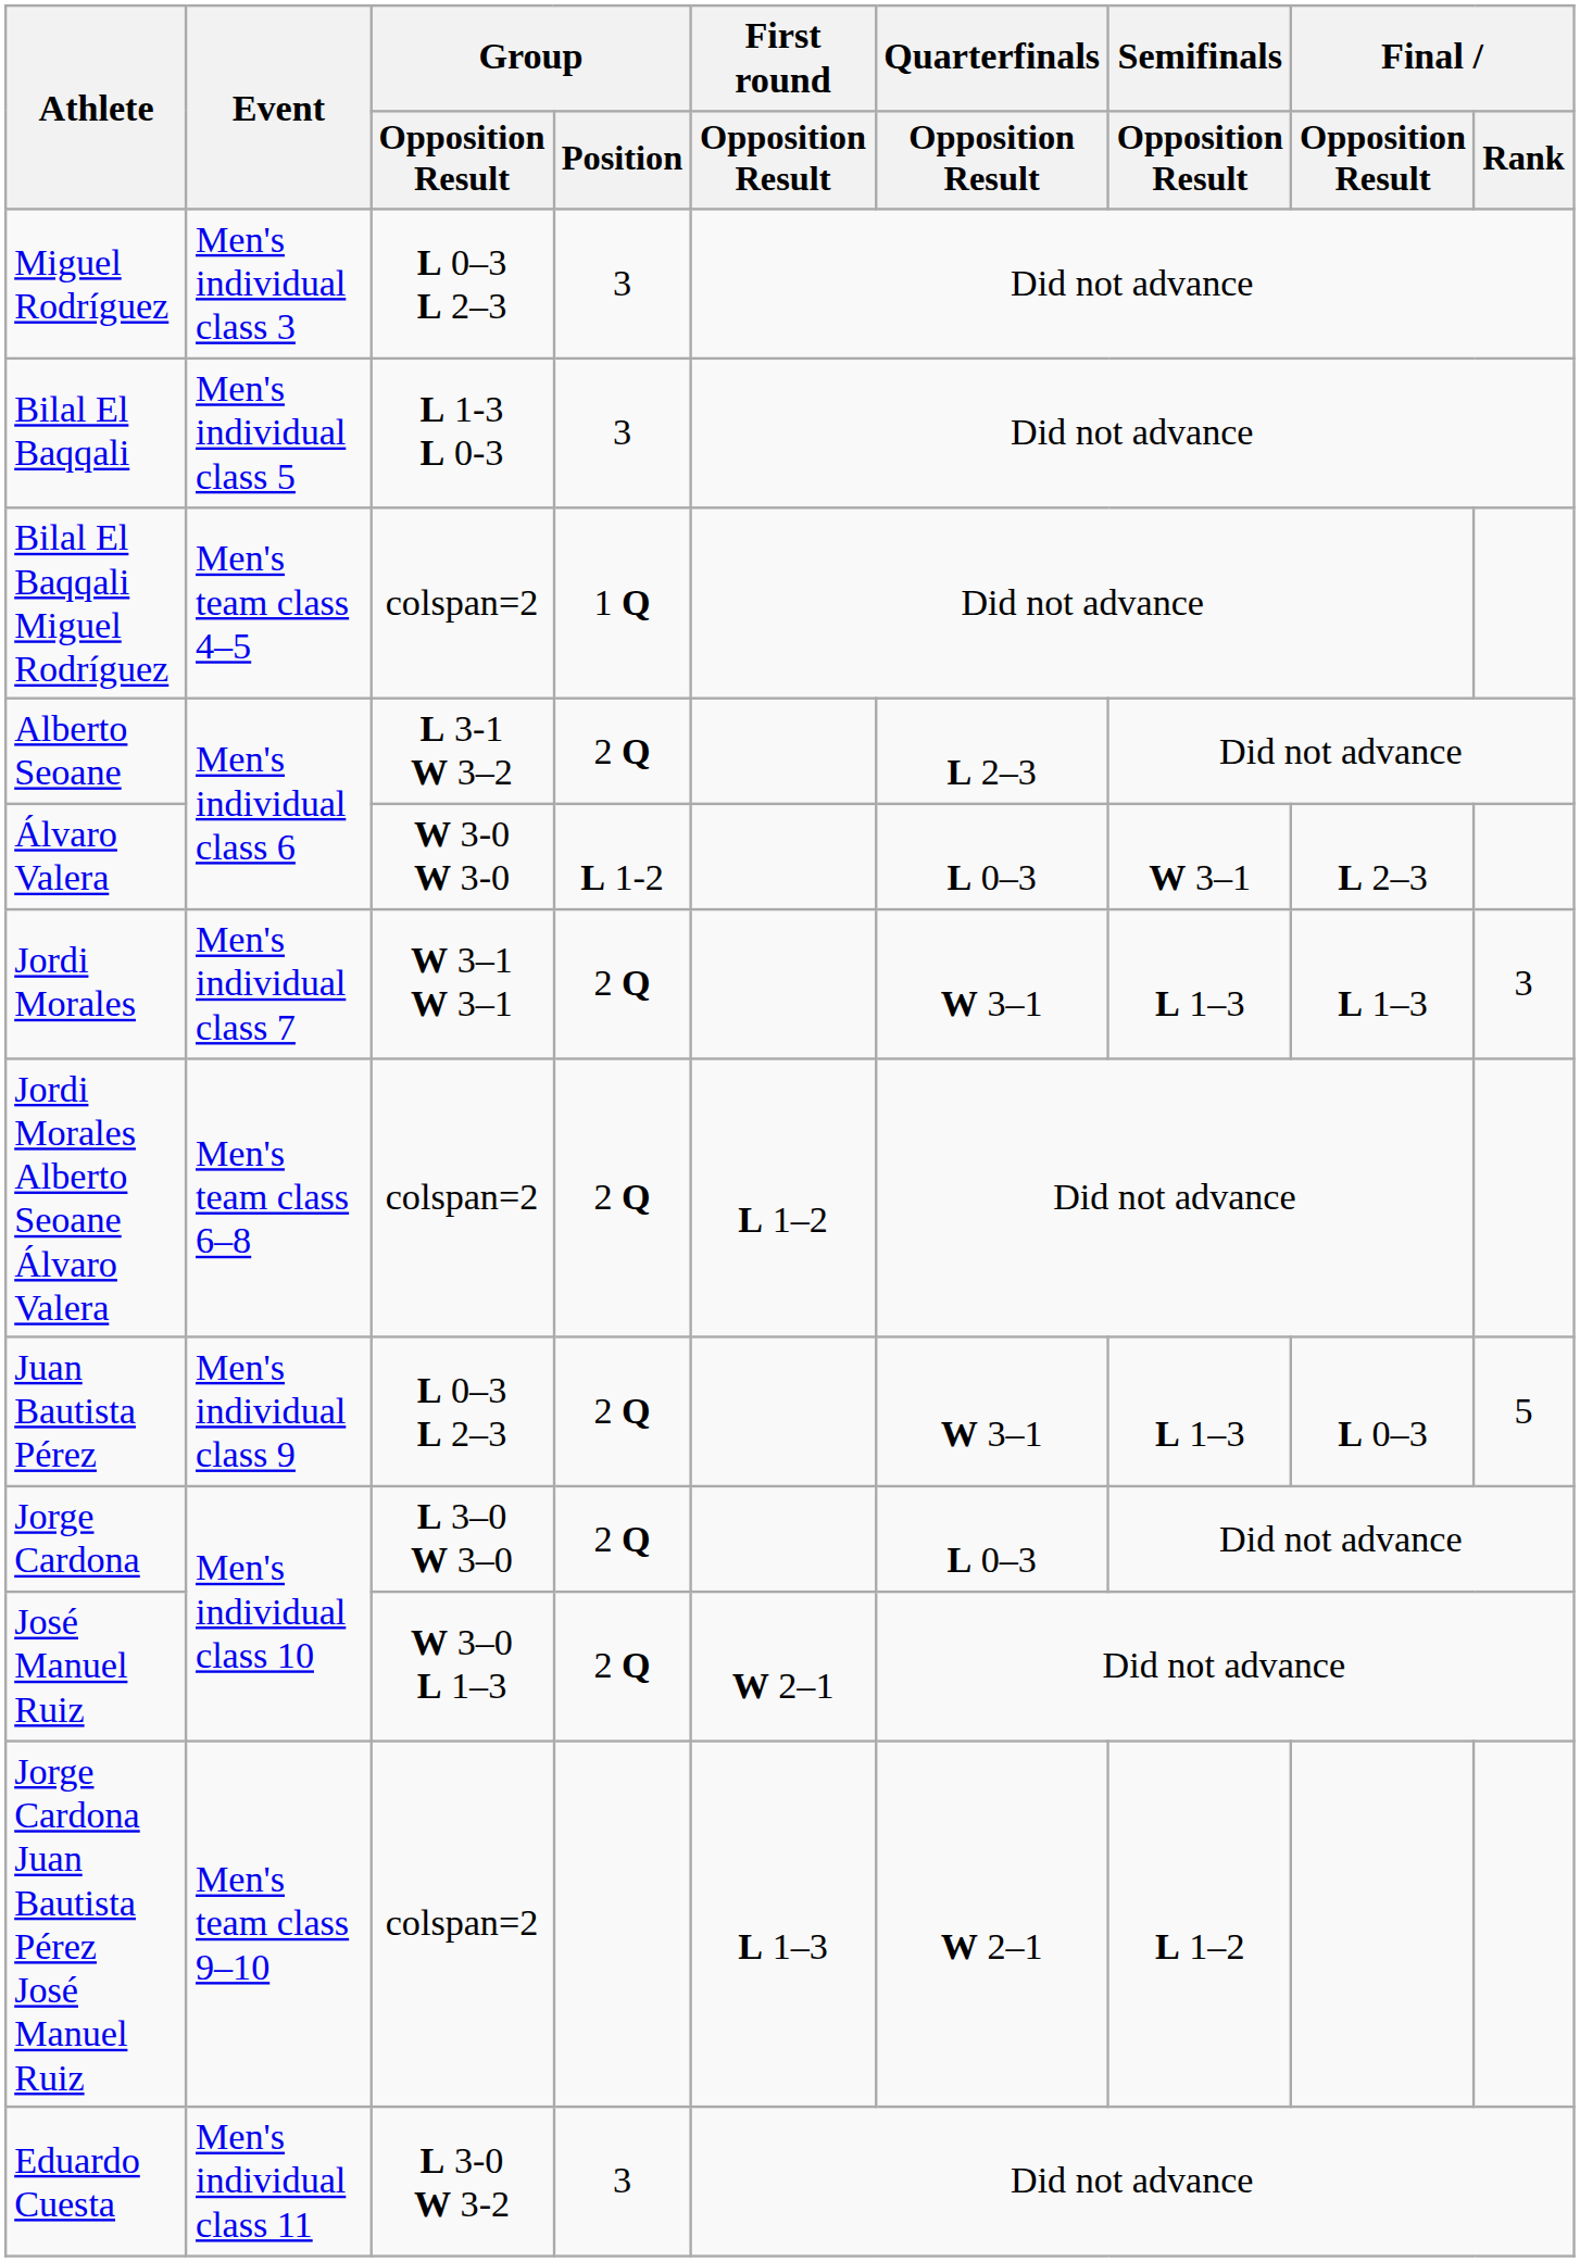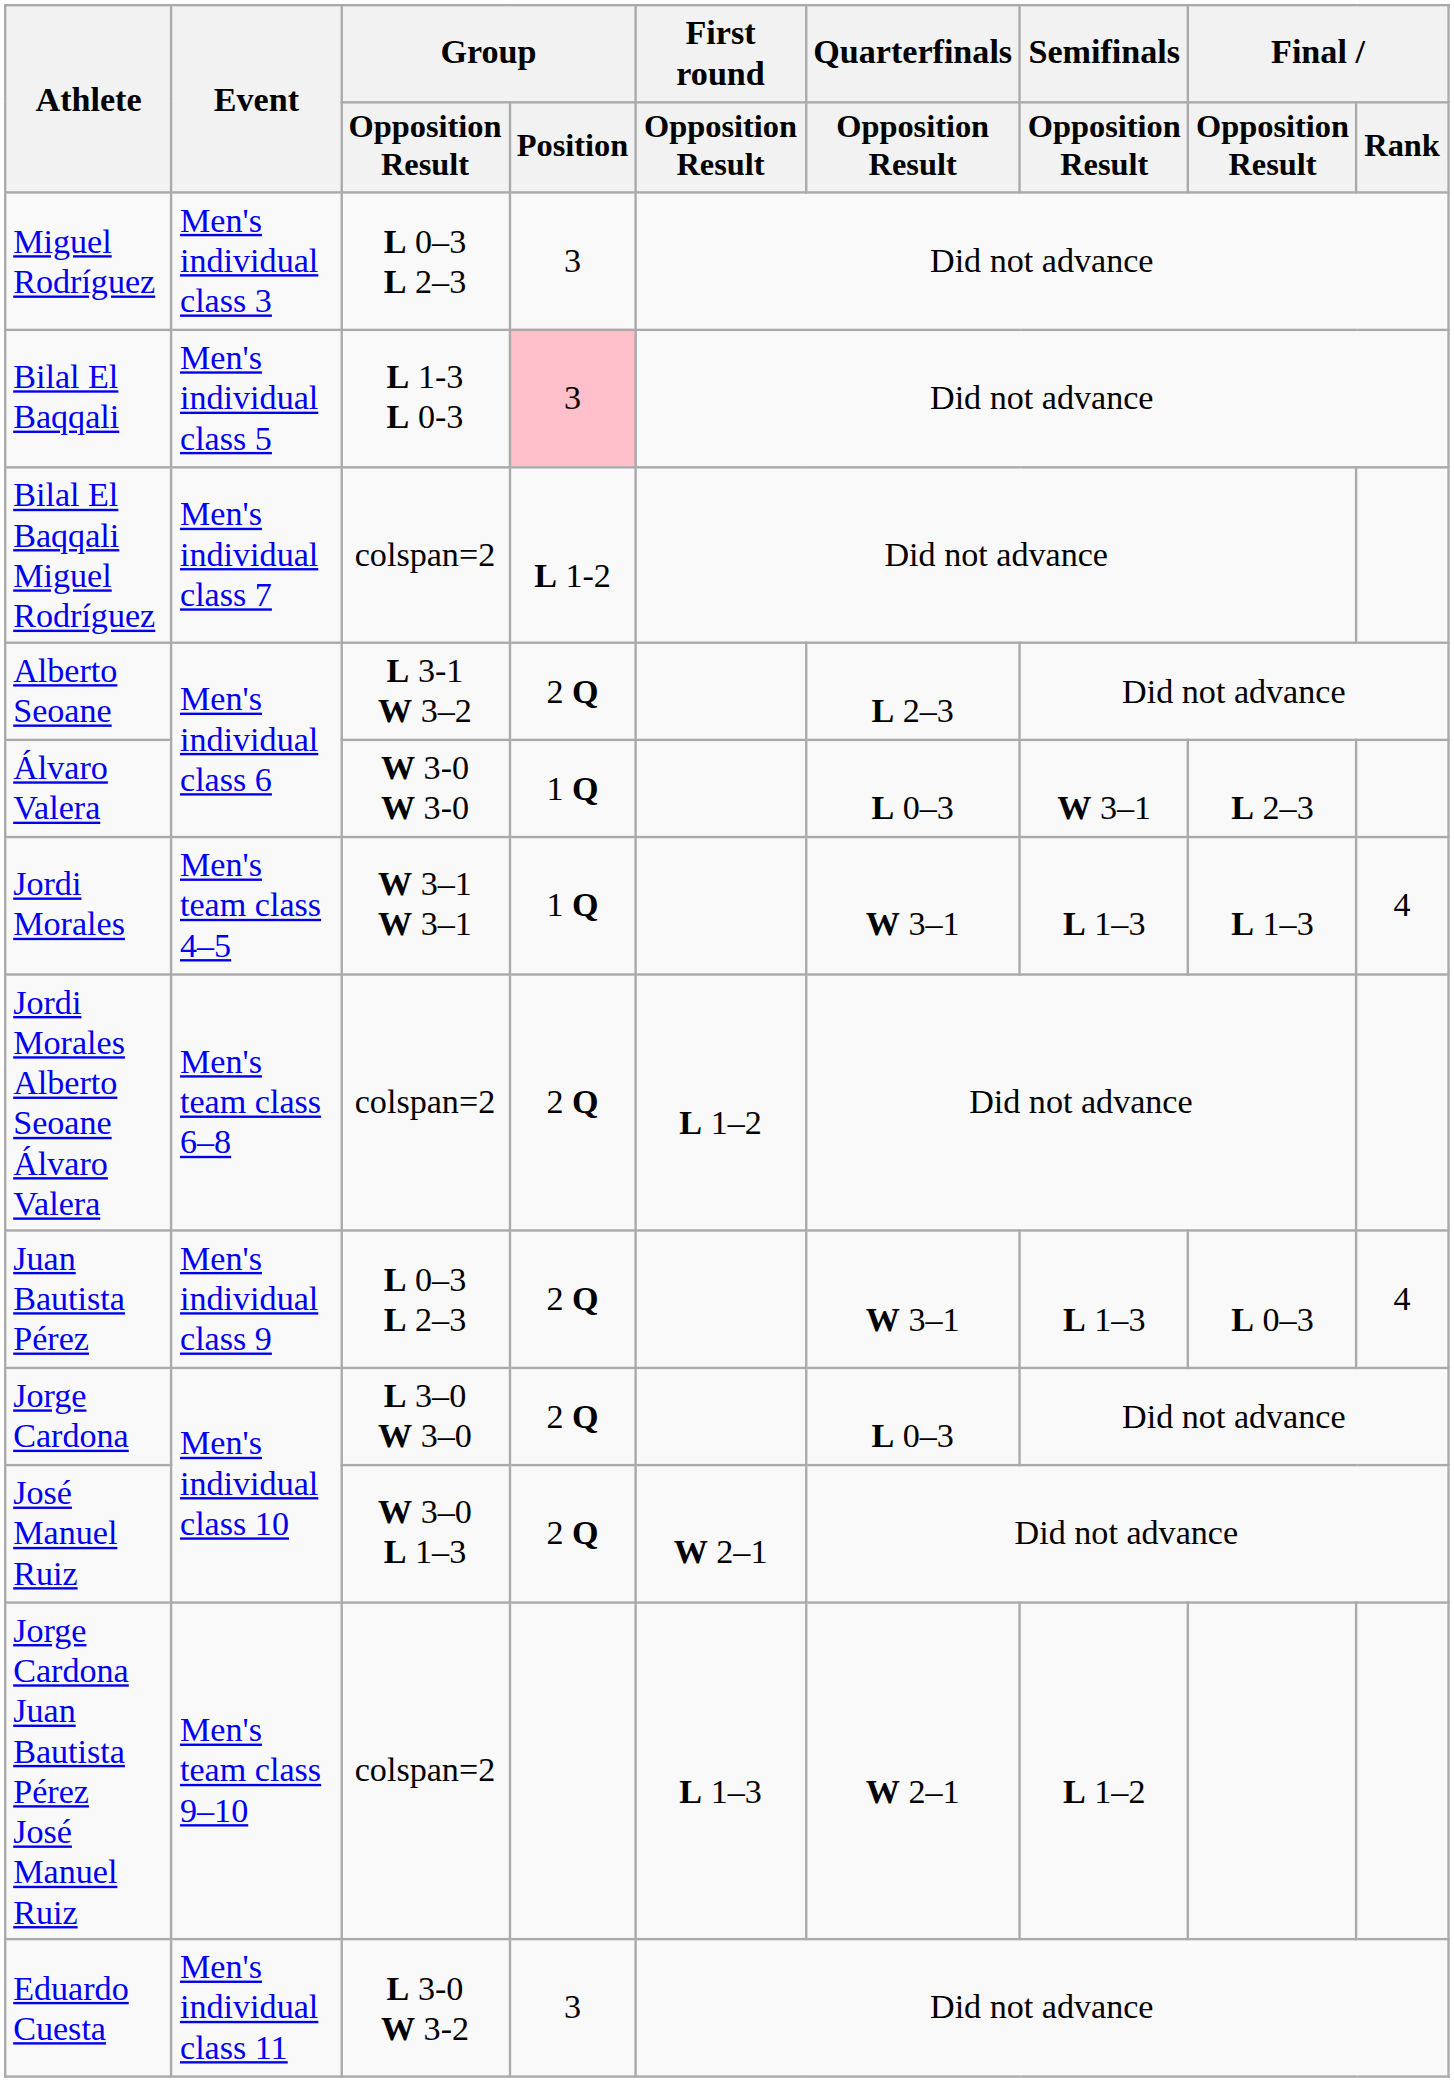Bilal El Baqqali | Group / Position: no background -> pink background
Bilal El Baqqali Miguel Rodríguez | Event: Men's team class 4–5 -> Men's individual class 7
Bilal El Baqqali Miguel Rodríguez | Group / Position: 1 Q -> L 1-2
Álvaro Valera | Group / Position: L 1-2 -> 1 Q
Jordi Morales | Event: Men's individual class 7 -> Men's team class 4–5
Jordi Morales | Group / Position: 2 Q -> 1 Q
Jordi Morales | Final / Rank: 3 -> 4
Juan Bautista Pérez | Final / Rank: 5 -> 4
